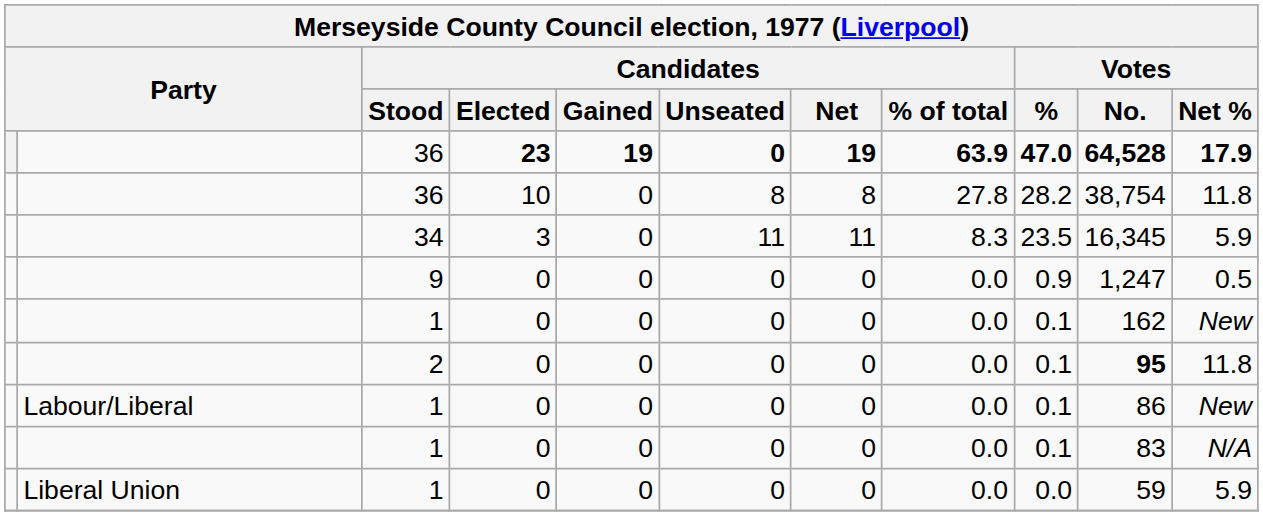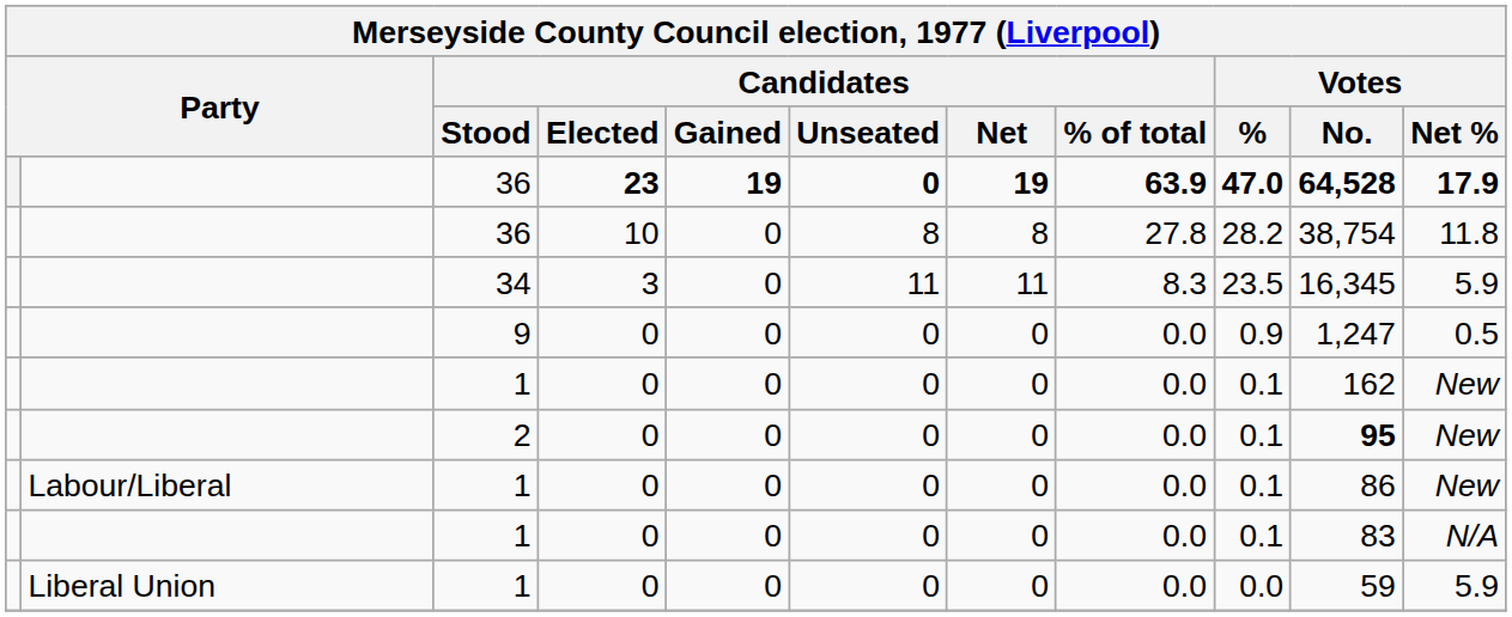2 | Votes / Net %: 11.8 -> New
